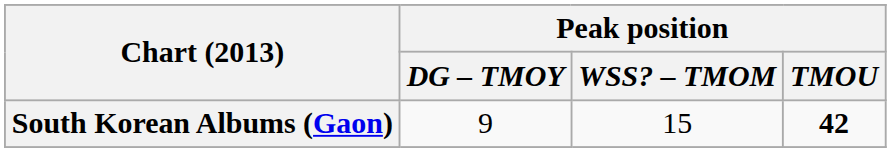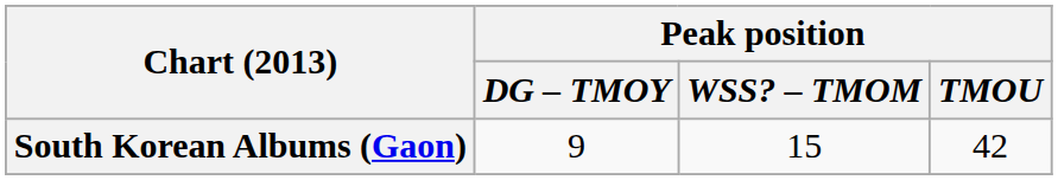South Korean Albums (Gaon) | Peak position / TMOU: bold -> normal
